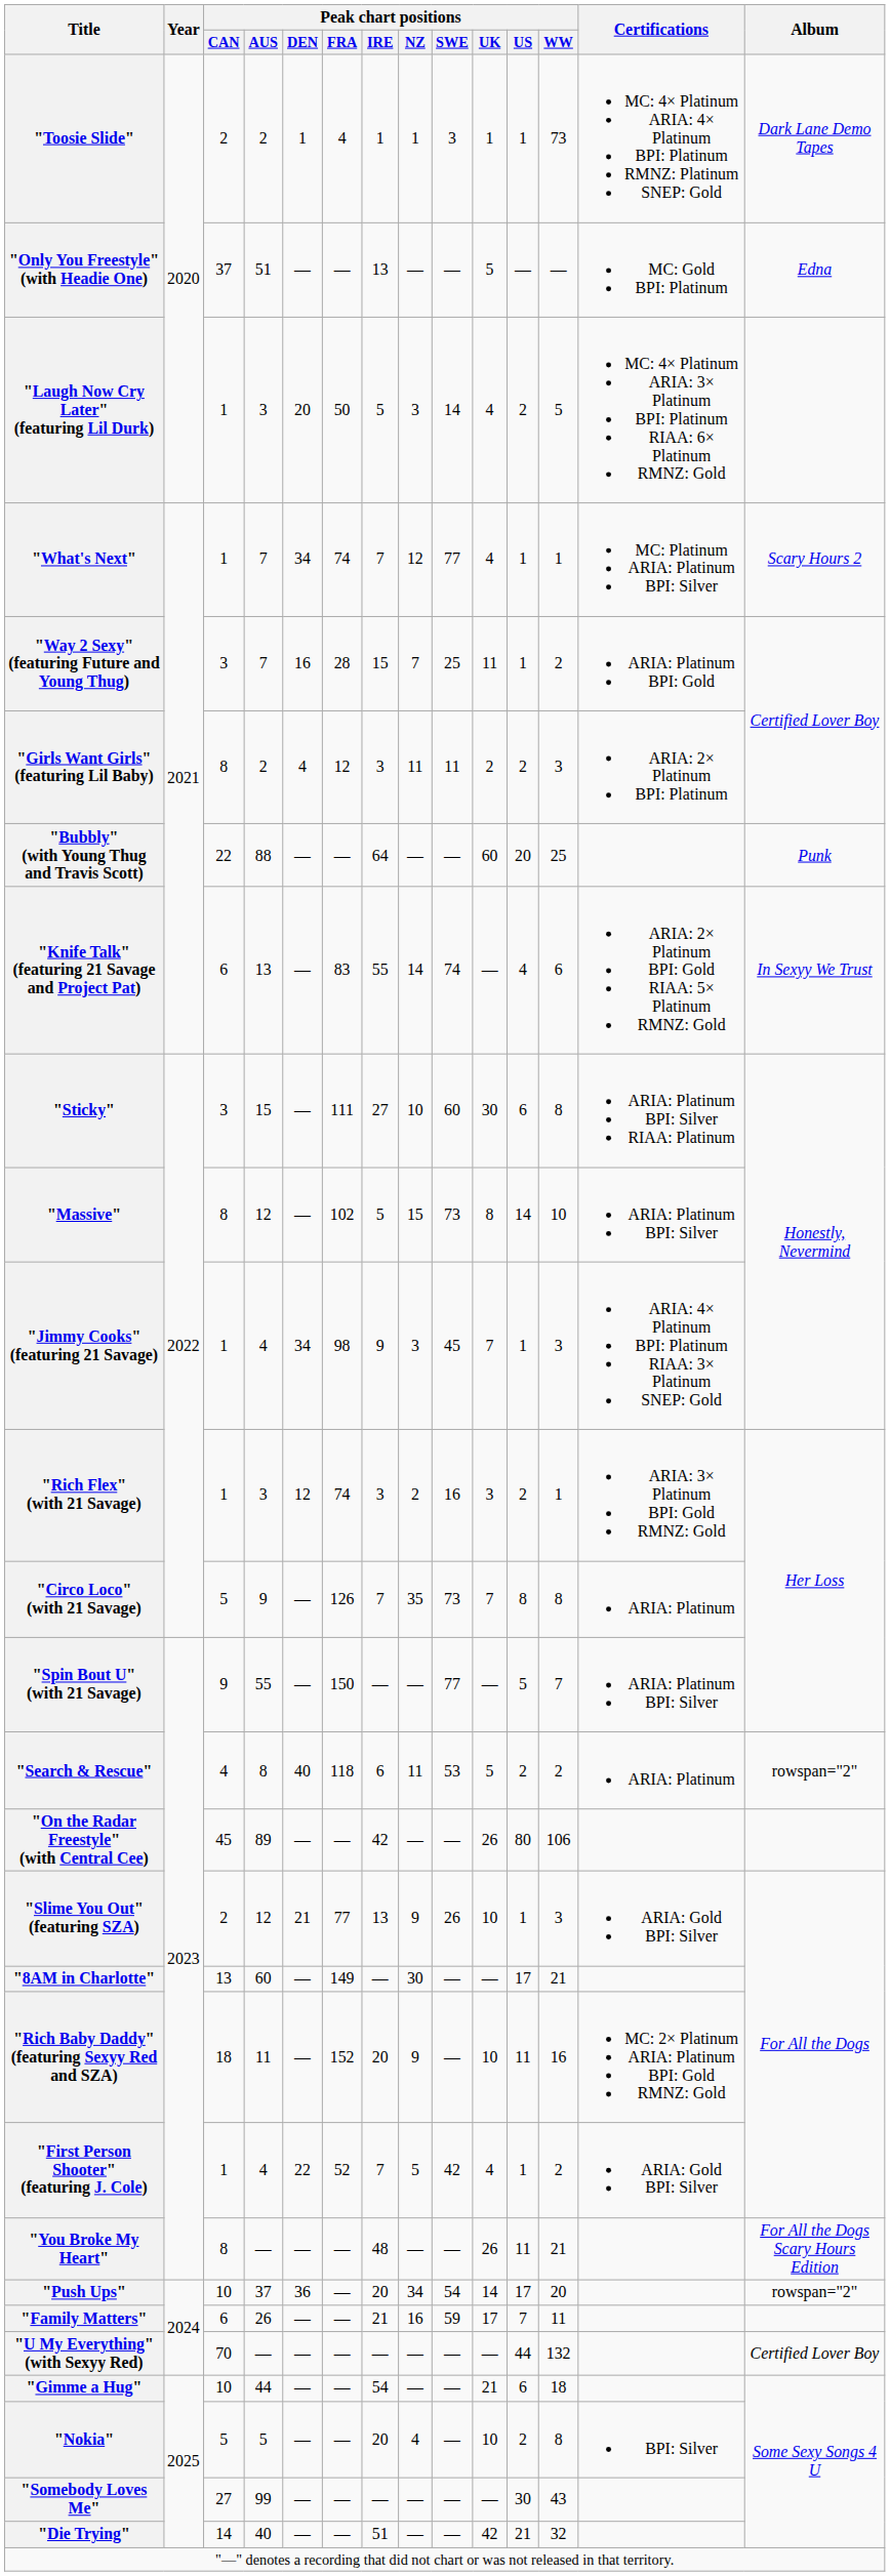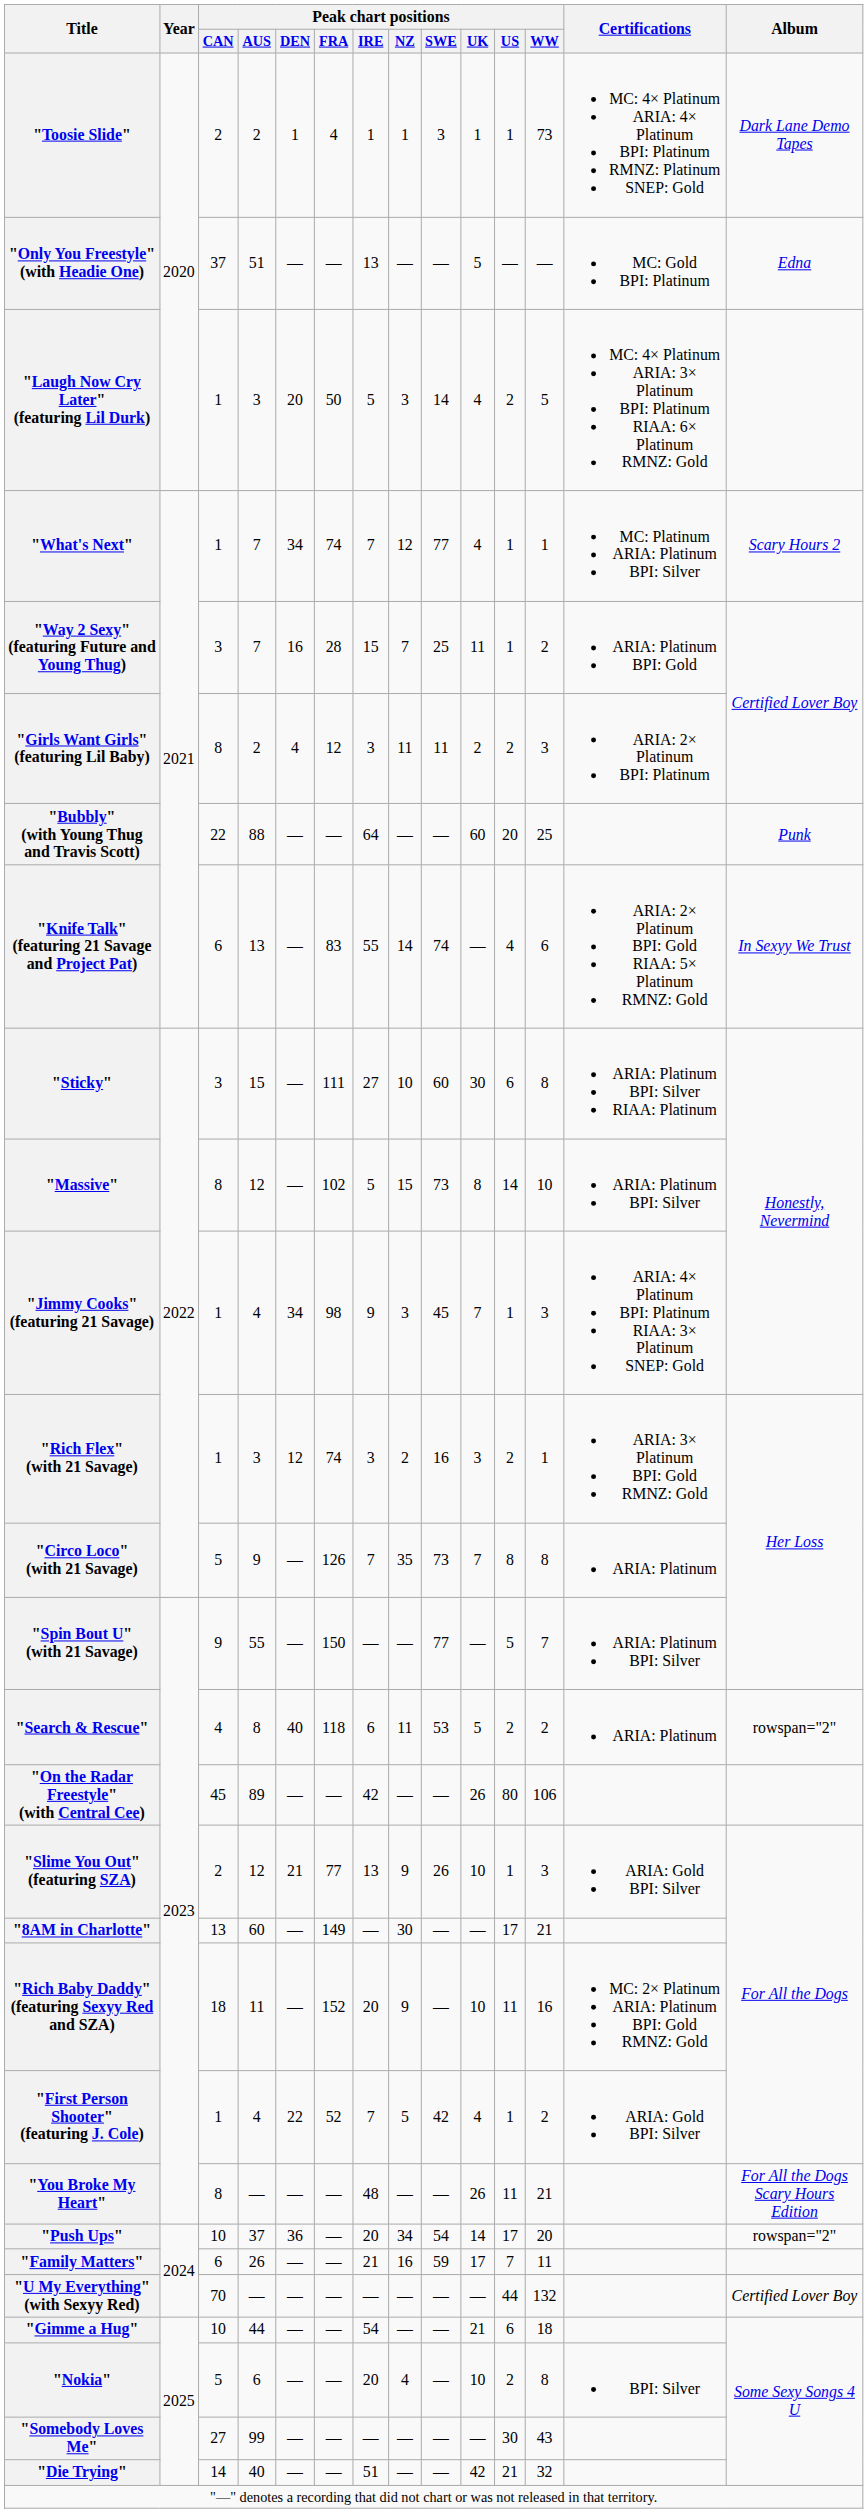"Nokia" | Peak chart positions / AUS: 5 -> 6
